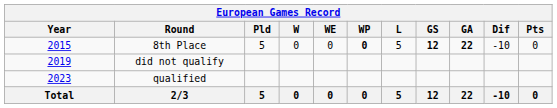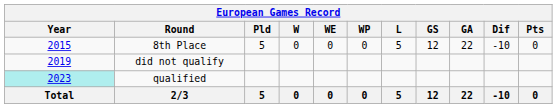8th Place | WP: bold -> normal
8th Place | GS: bold -> normal
8th Place | GA: bold -> normal
qualified | Year: no background -> paleturquoise background
